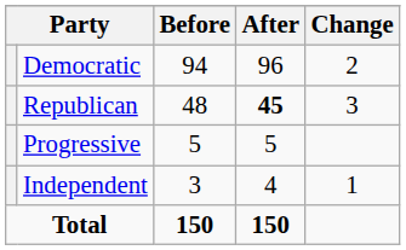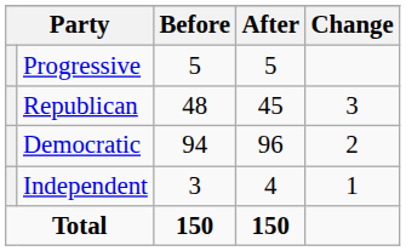rows swapped: Democratic <-> Progressive
Republican | After: bold -> normal
